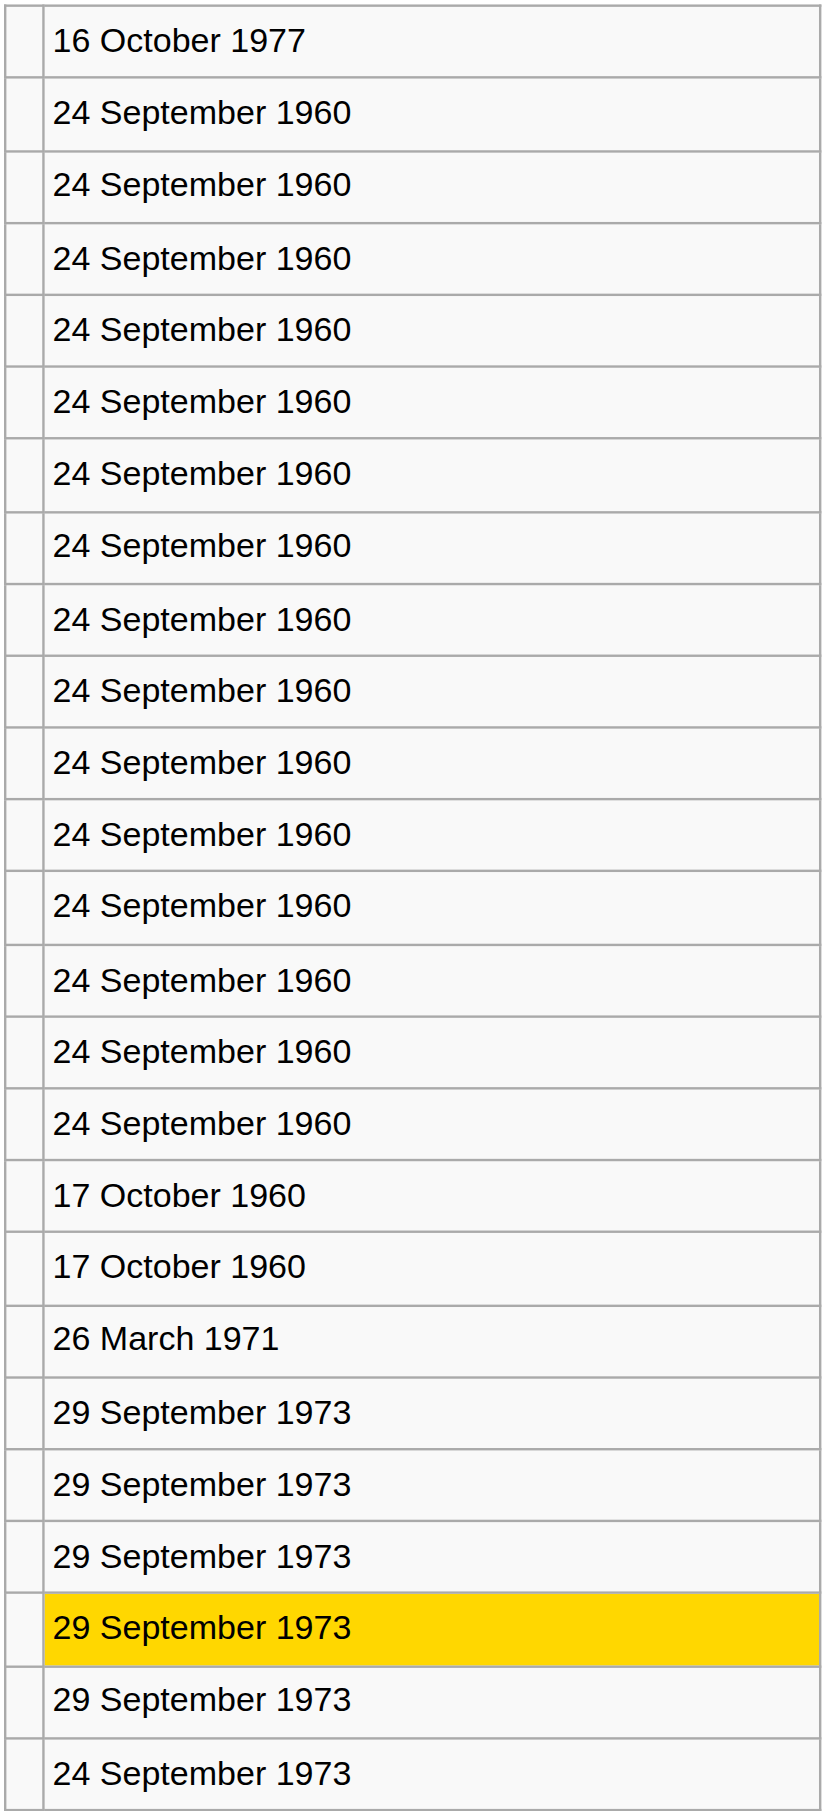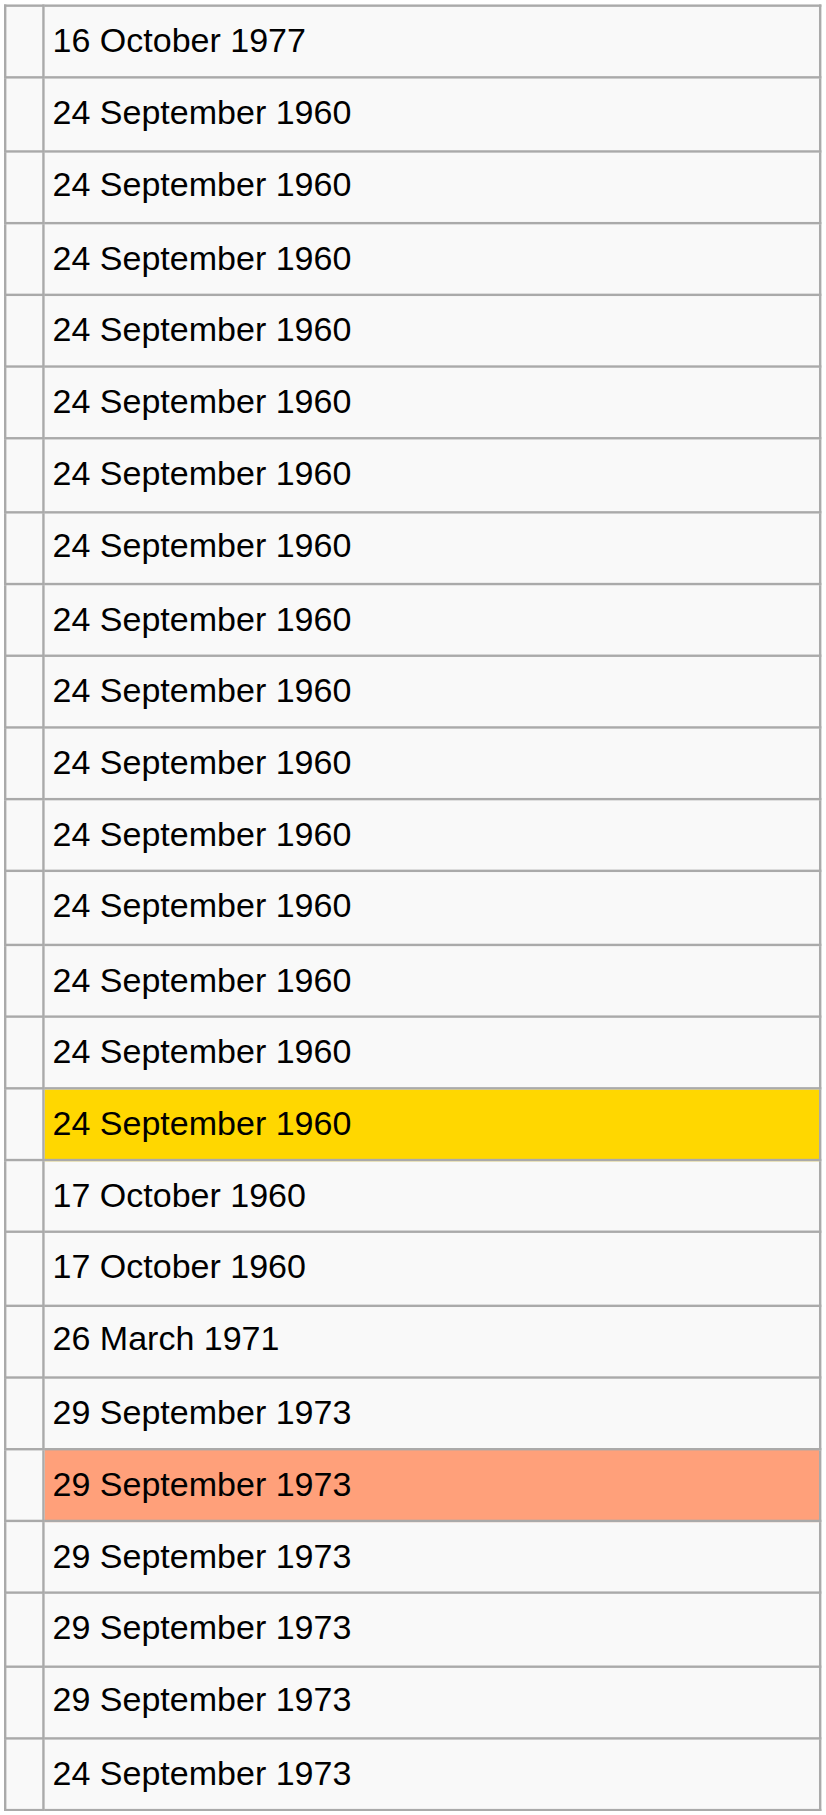row 16 | column 2: no background -> gold background
row 21 | column 2: no background -> lightsalmon background
row 23 | column 2: gold background -> no background
